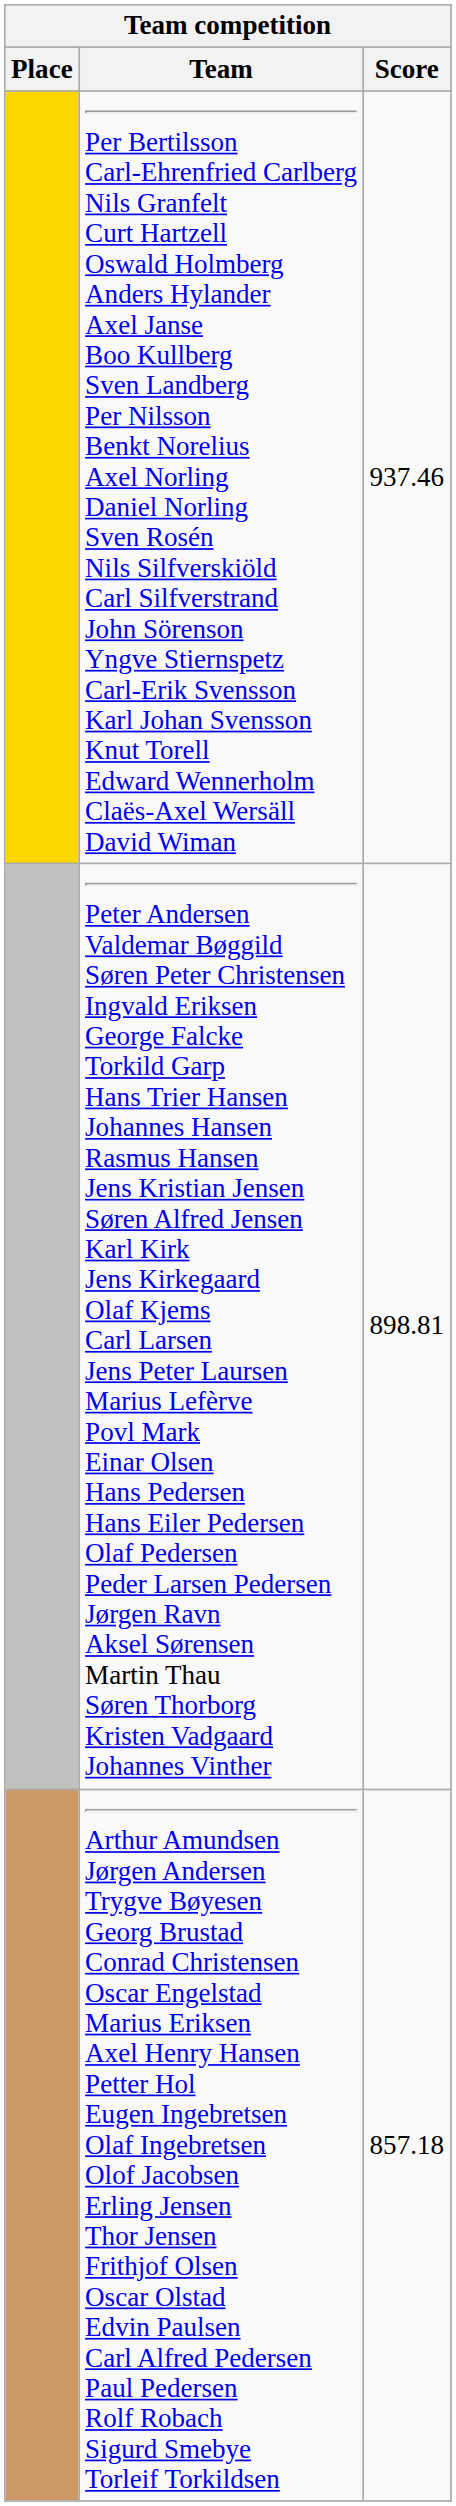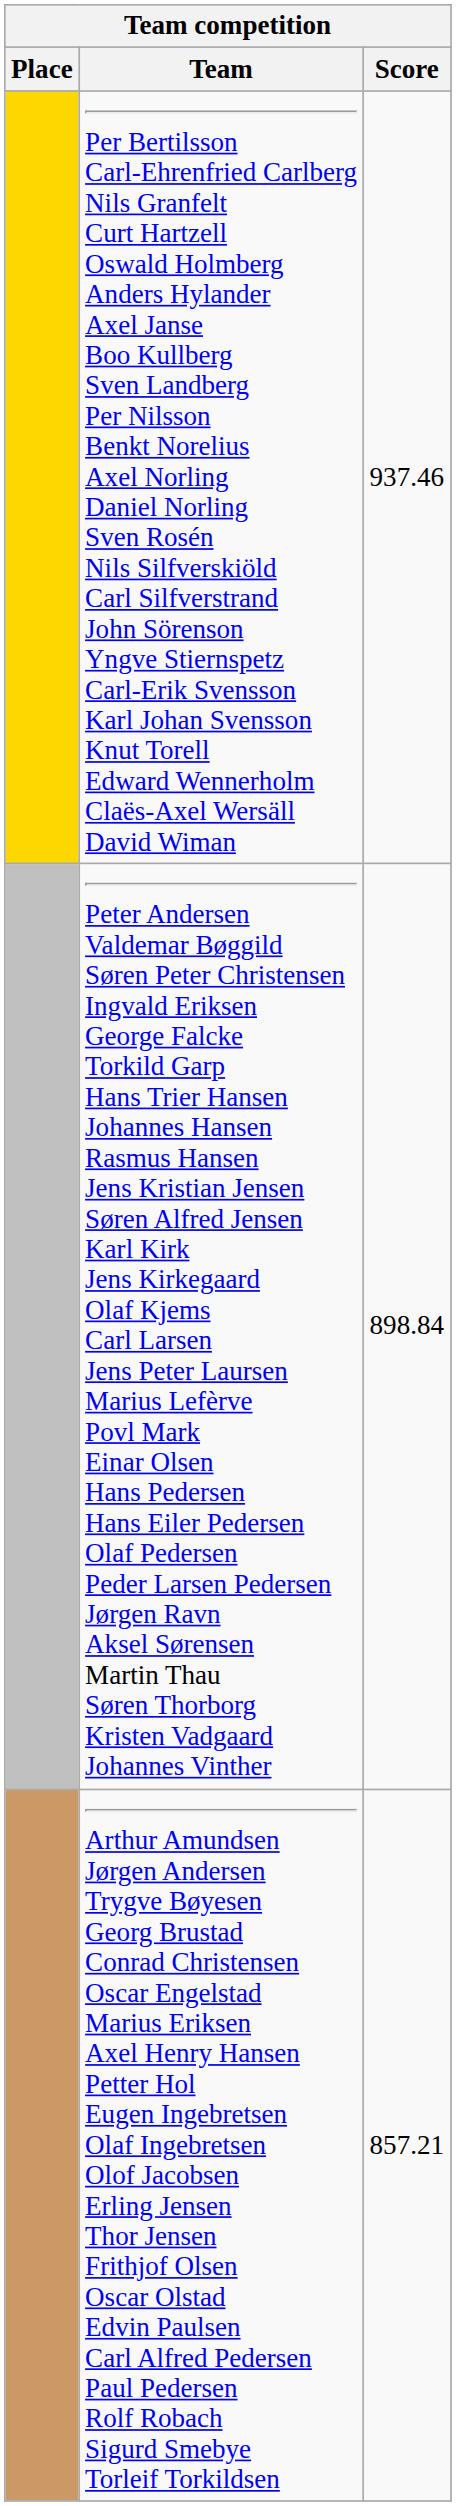row 4 | Score: 898.81 -> 898.84
row 5 | Score: 857.18 -> 857.21
